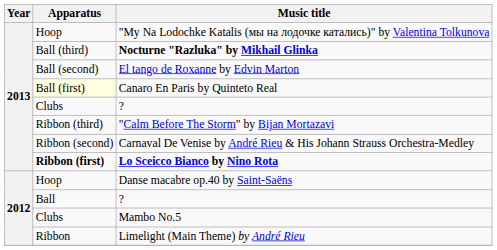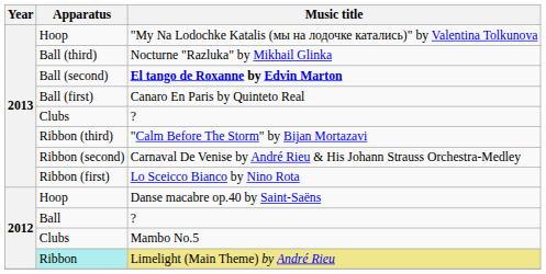Nocturne "Razluka" by Mikhail Glinka | Music title: bold -> normal
El tango de Roxanne by Edvin Marton | Music title: normal -> bold
Canaro En Paris by Quinteto Real | Apparatus: lightyellow background -> no background
Lo Sceicco Bianco by Nino Rota | Apparatus: bold -> normal
Lo Sceicco Bianco by Nino Rota | Music title: bold -> normal
Limelight (Main Theme) by André Rieu | Apparatus: no background -> paleturquoise background
Limelight (Main Theme) by André Rieu | Music title: no background -> khaki background
